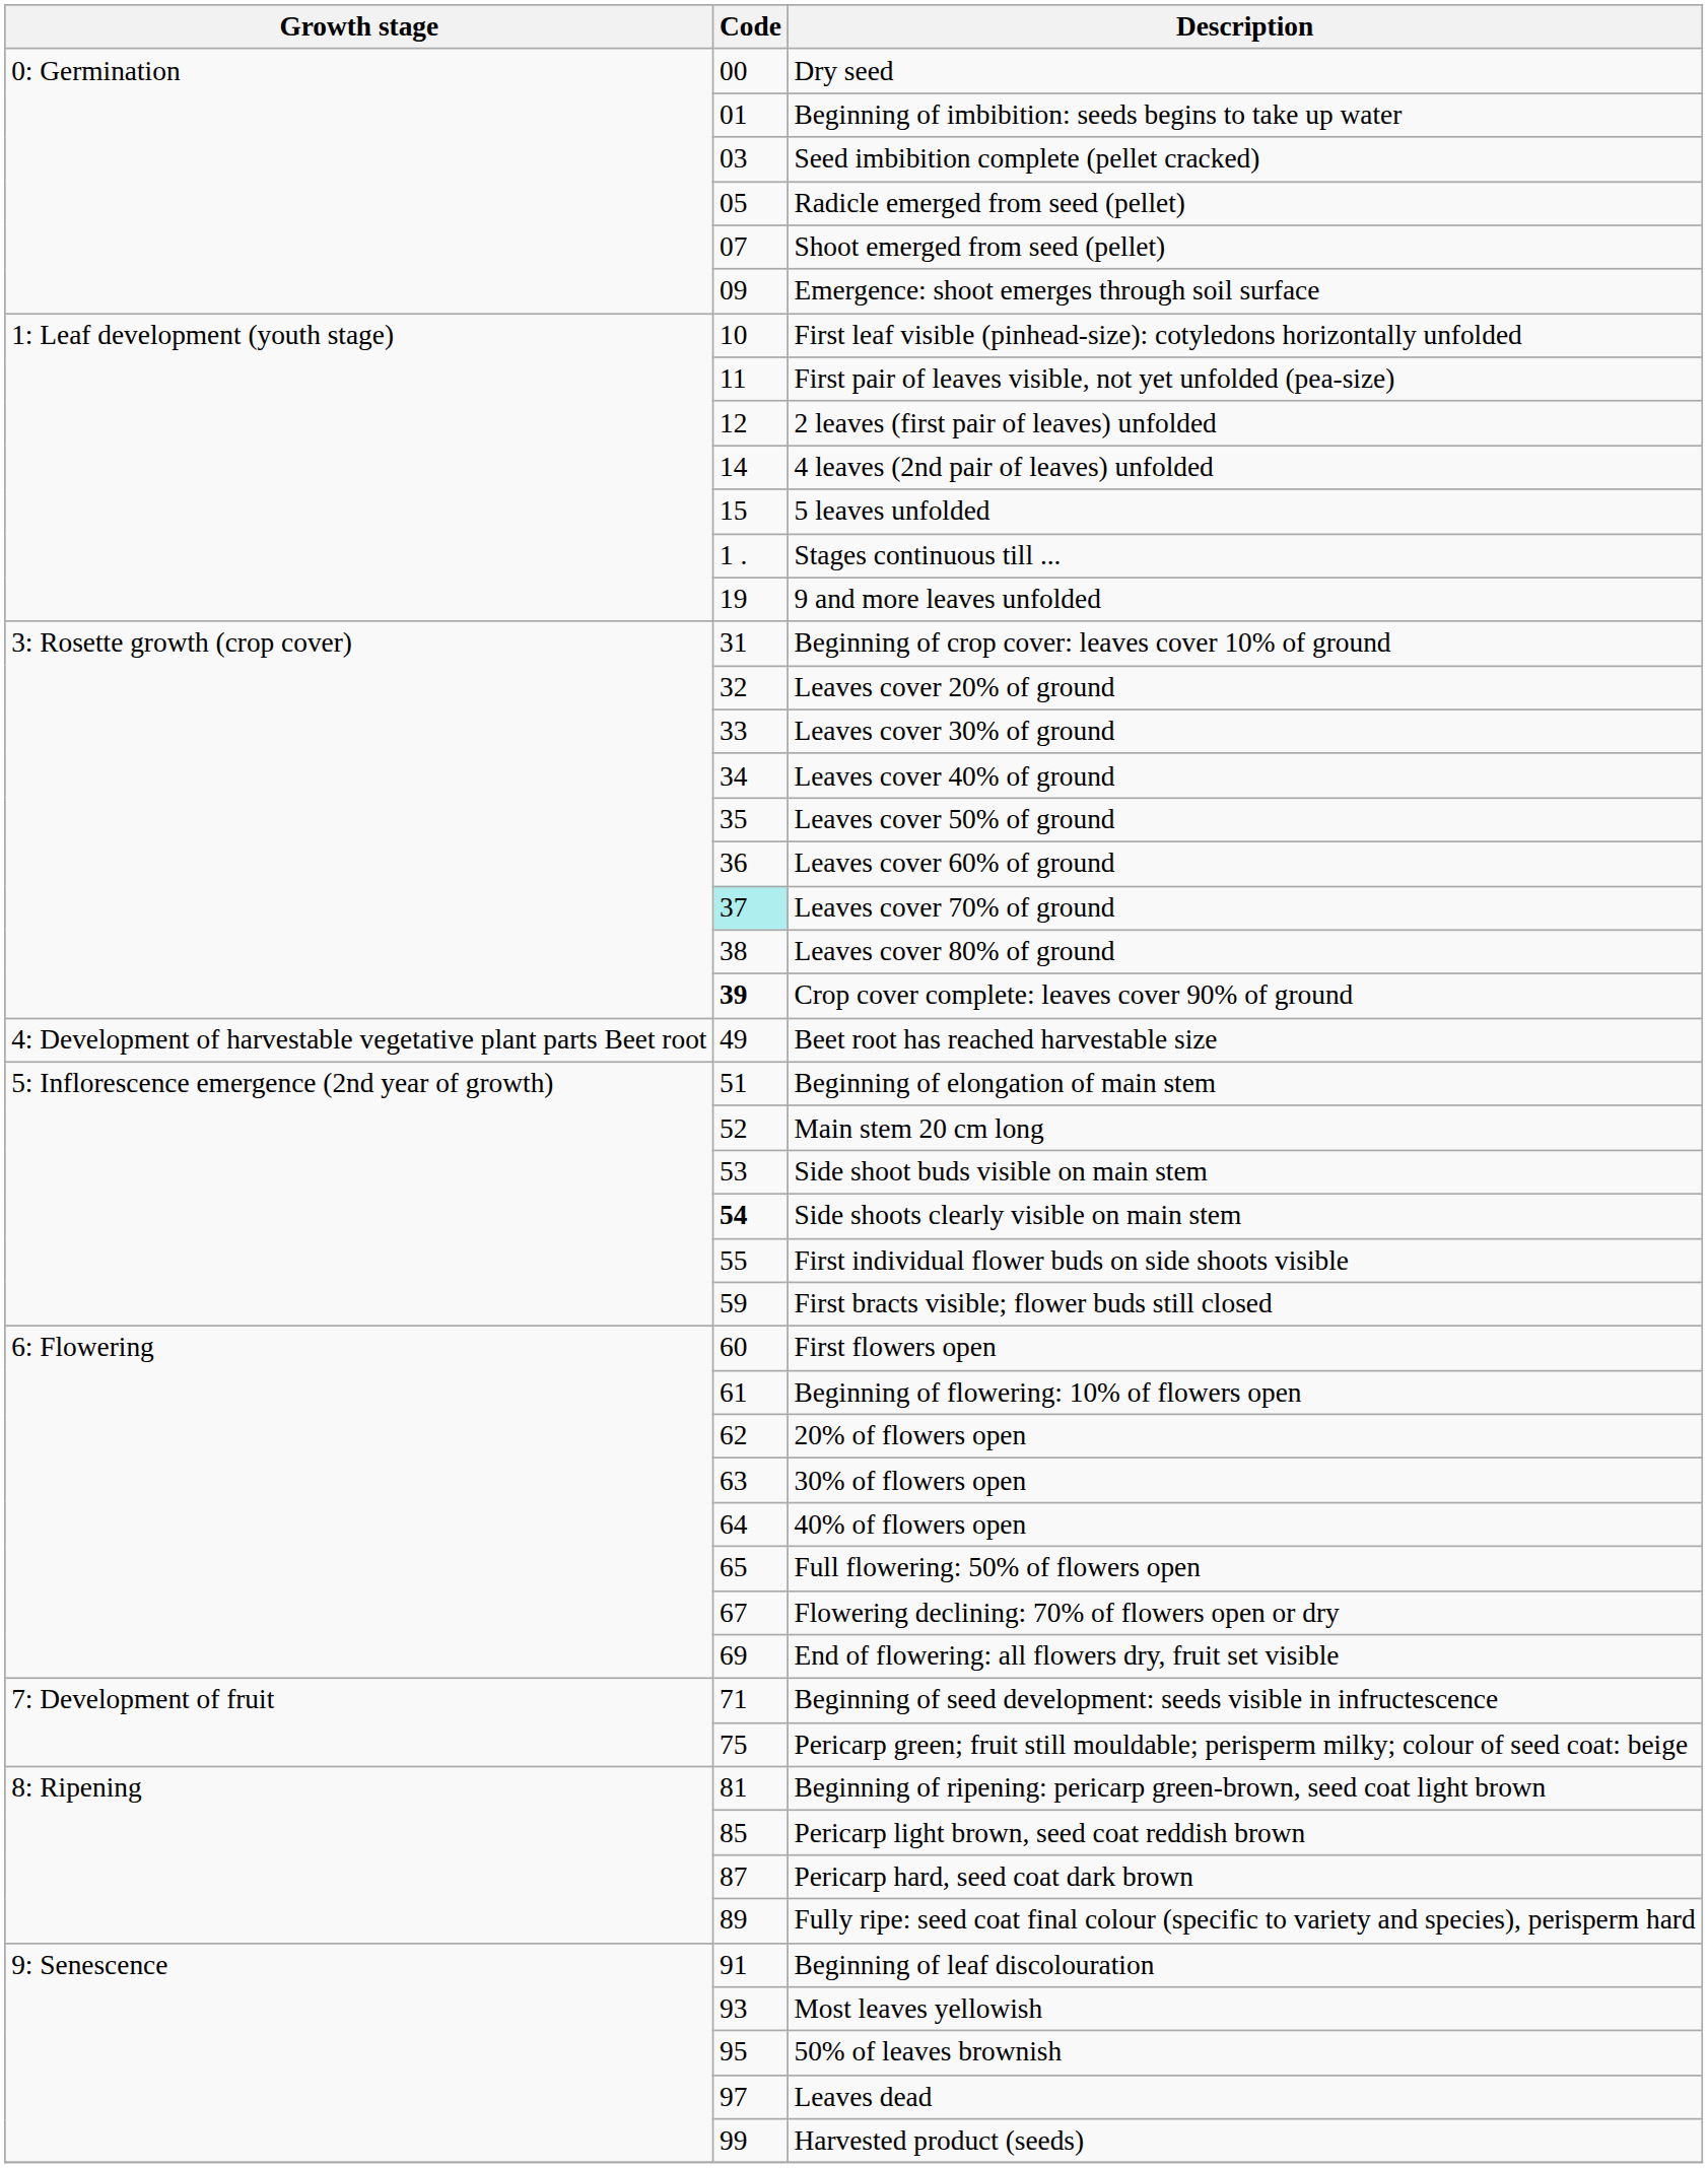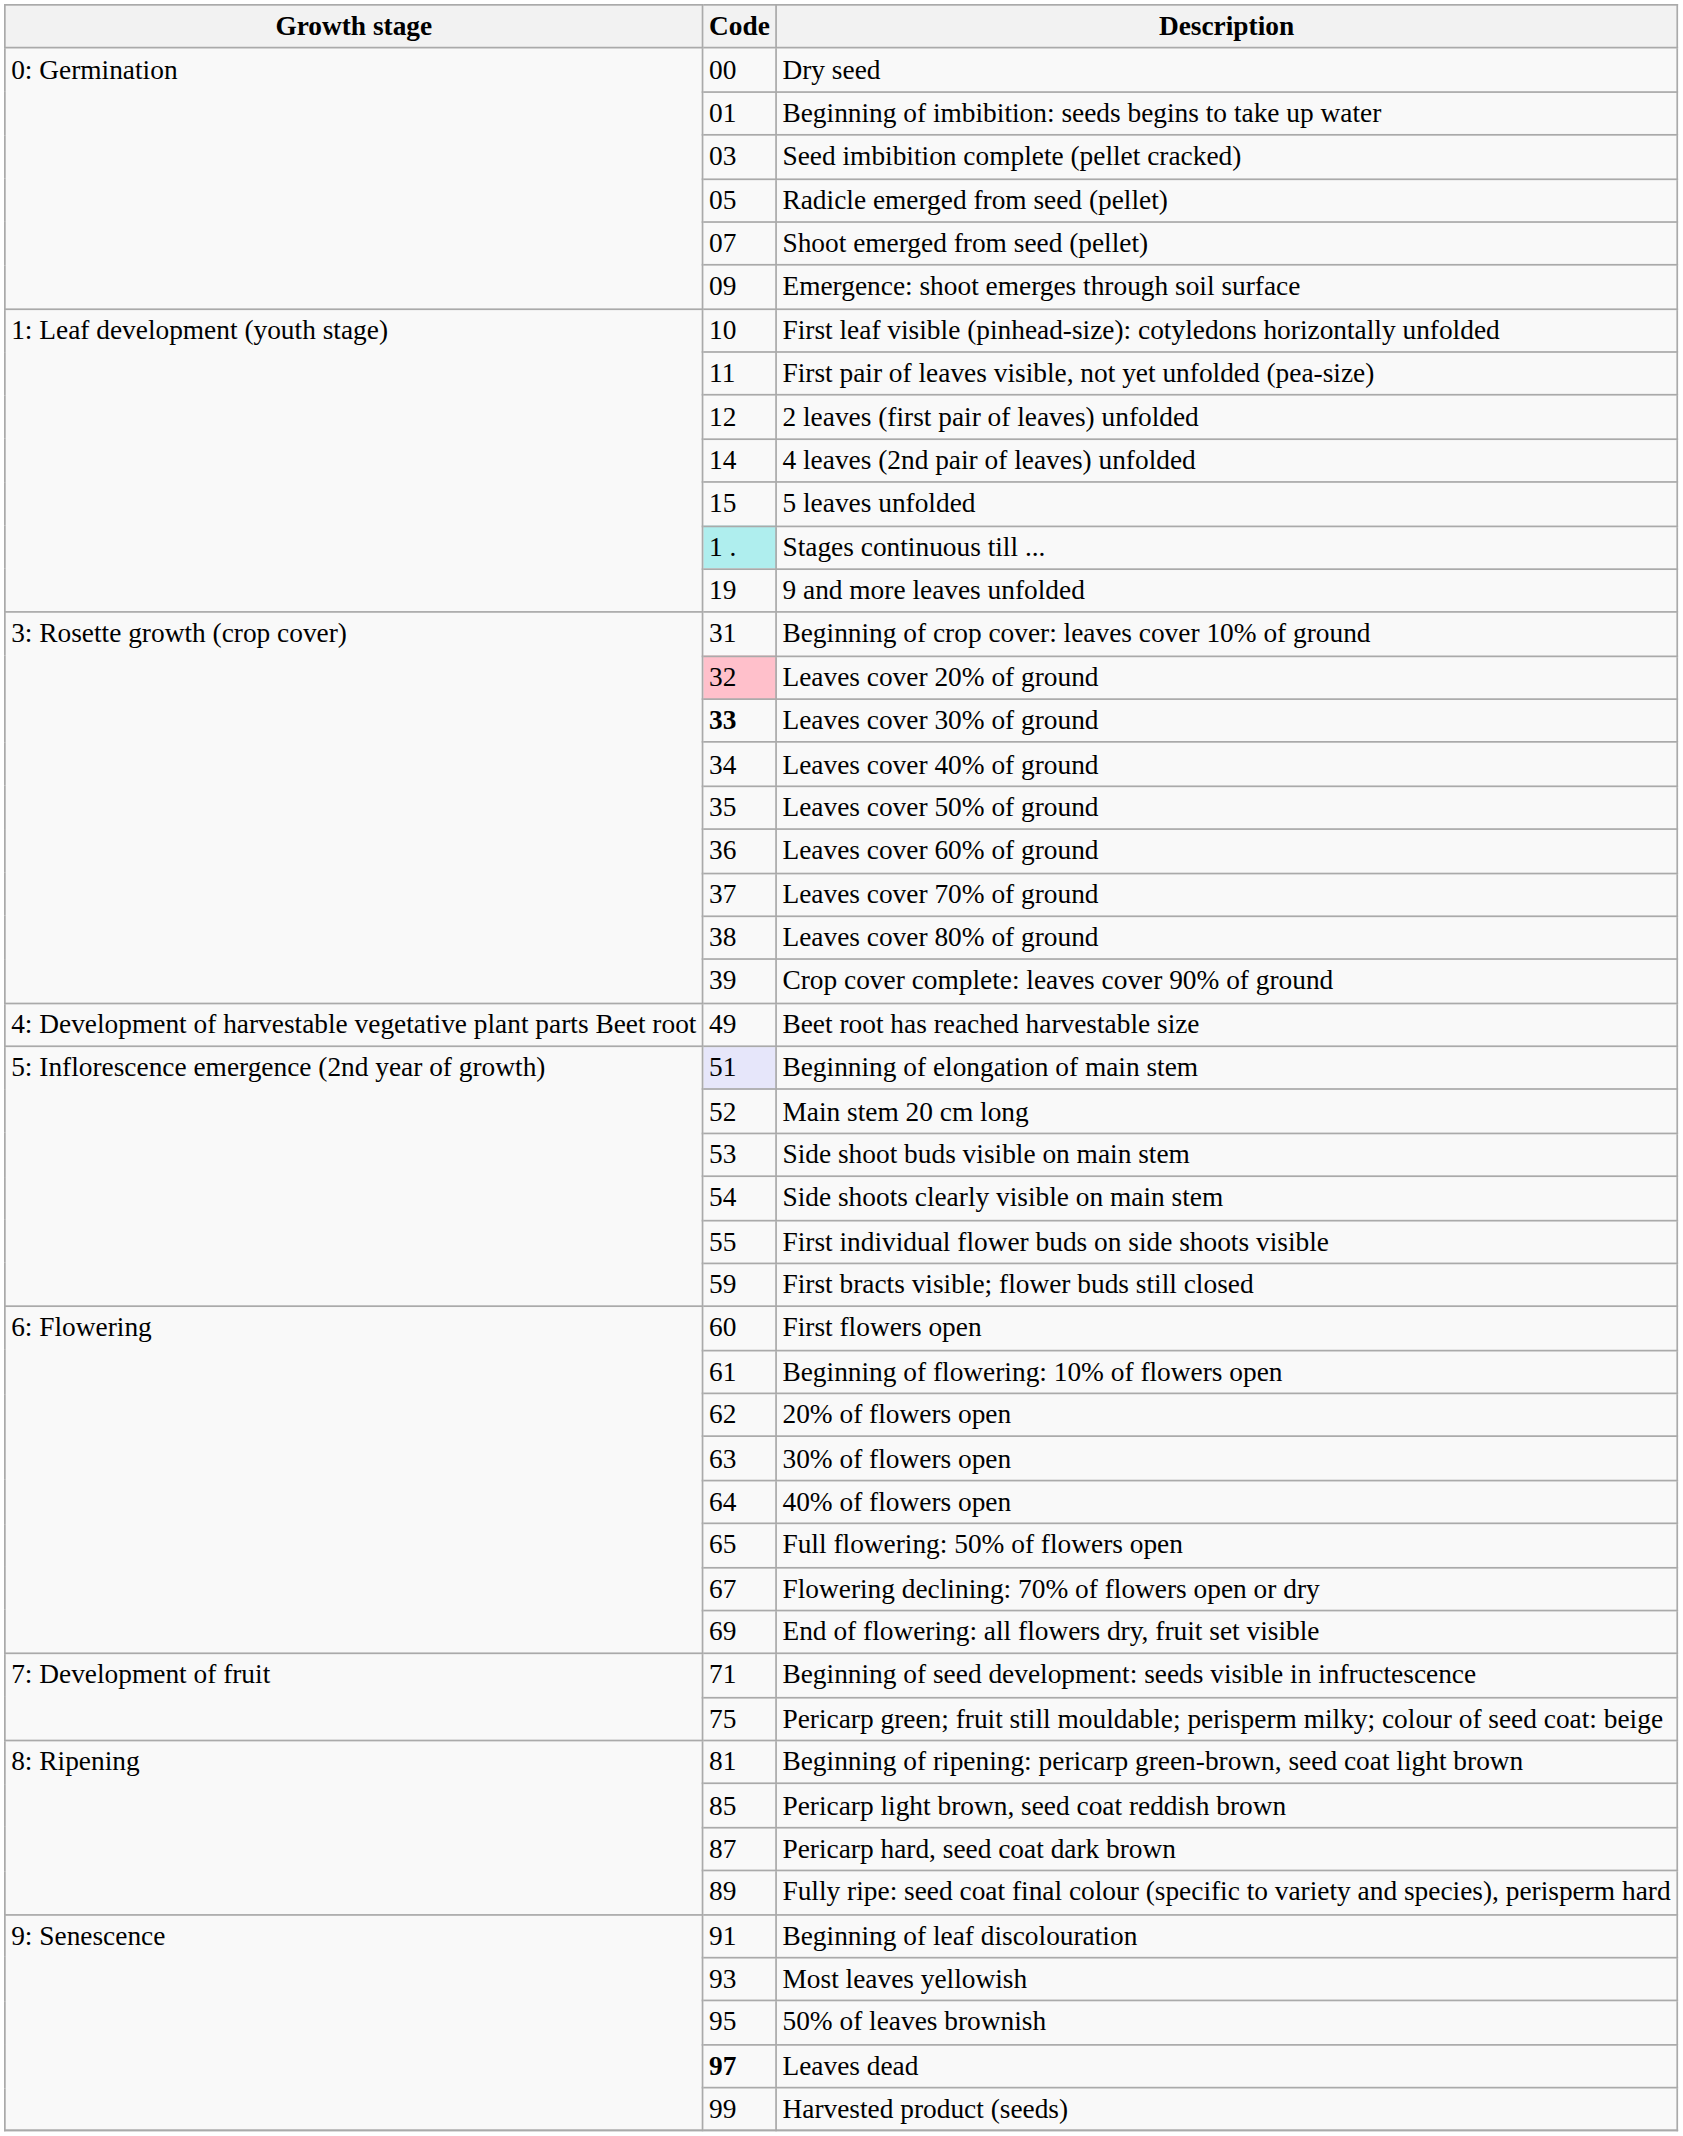Stages continuous till ... | Code: no background -> paleturquoise background
Leaves cover 20% of ground | Code: no background -> pink background
Leaves cover 30% of ground | Code: normal -> bold
Leaves cover 70% of ground | Code: paleturquoise background -> no background
Crop cover complete: leaves cover 90% of ground | Code: bold -> normal
Beginning of elongation of main stem | Code: no background -> lavender background
Side shoots clearly visible on main stem | Code: bold -> normal
Leaves dead | Code: normal -> bold
